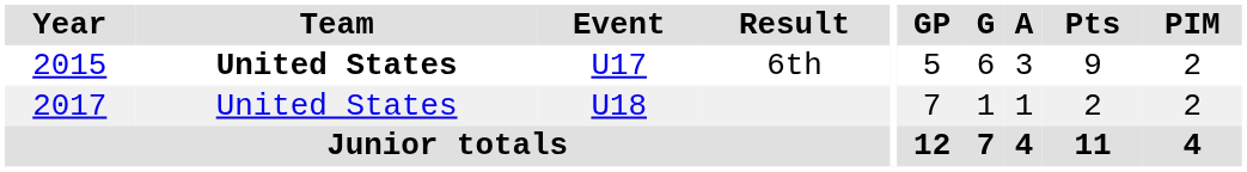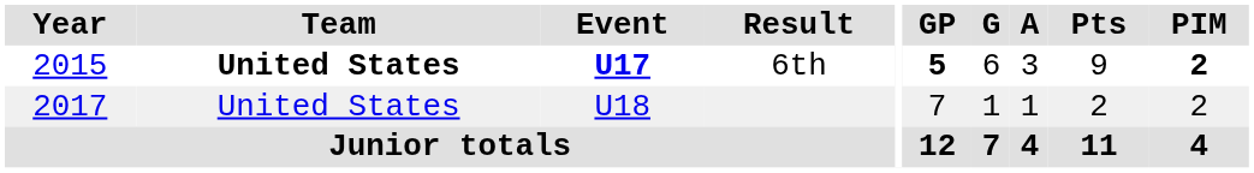6th | Event: normal -> bold
6th | GP: normal -> bold
6th | PIM: normal -> bold
